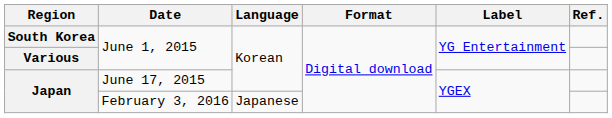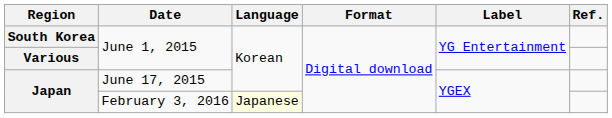Japan / February 3, 2016 | Language: no background -> lightyellow background
